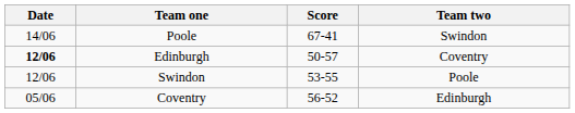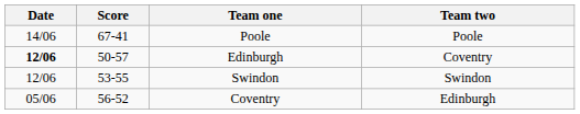columns swapped: Team one <-> Score
row 2 | Team two: Swindon -> Poole
row 4 | Team two: Poole -> Swindon
